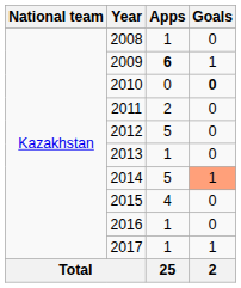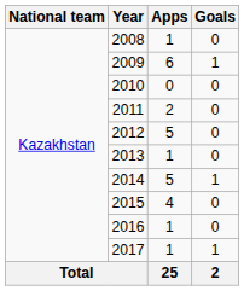2009 | Apps: bold -> normal
2010 | Goals: bold -> normal
2014 | Goals: lightsalmon background -> no background
